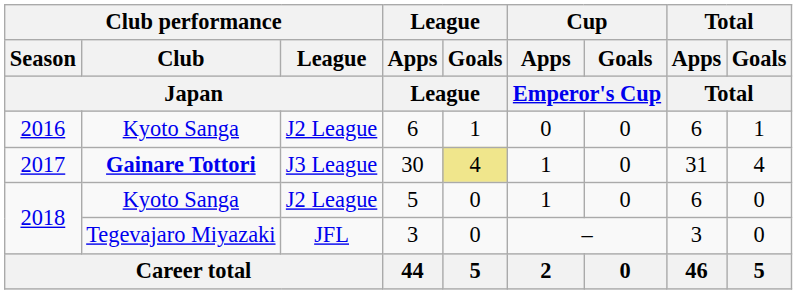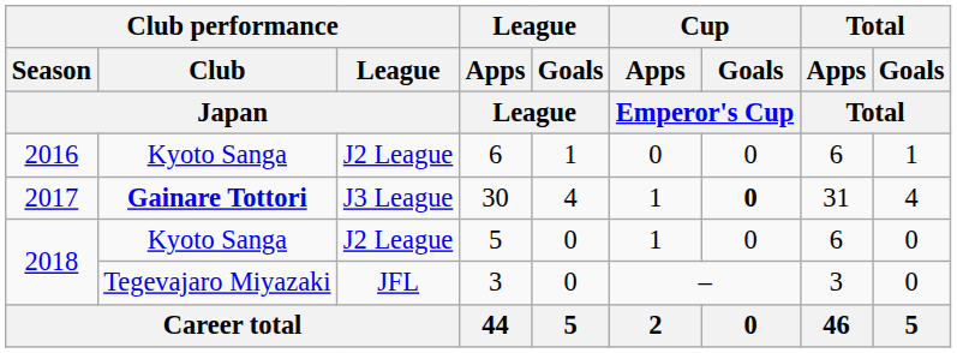30 | League / Goals / League: khaki background -> no background
30 | Cup / Goals / Emperor's Cup: normal -> bold
